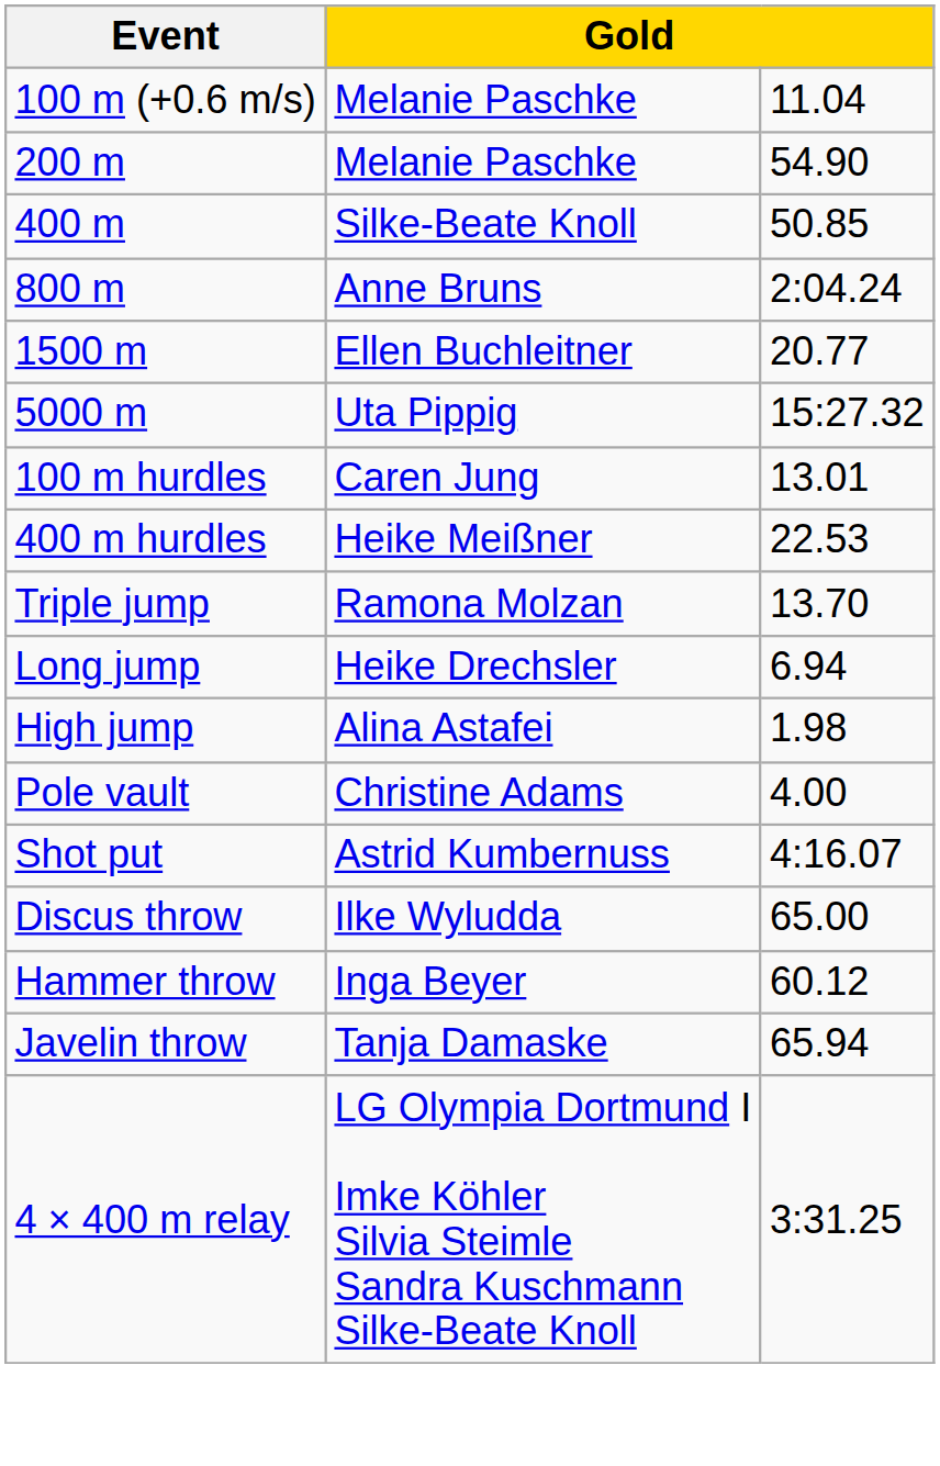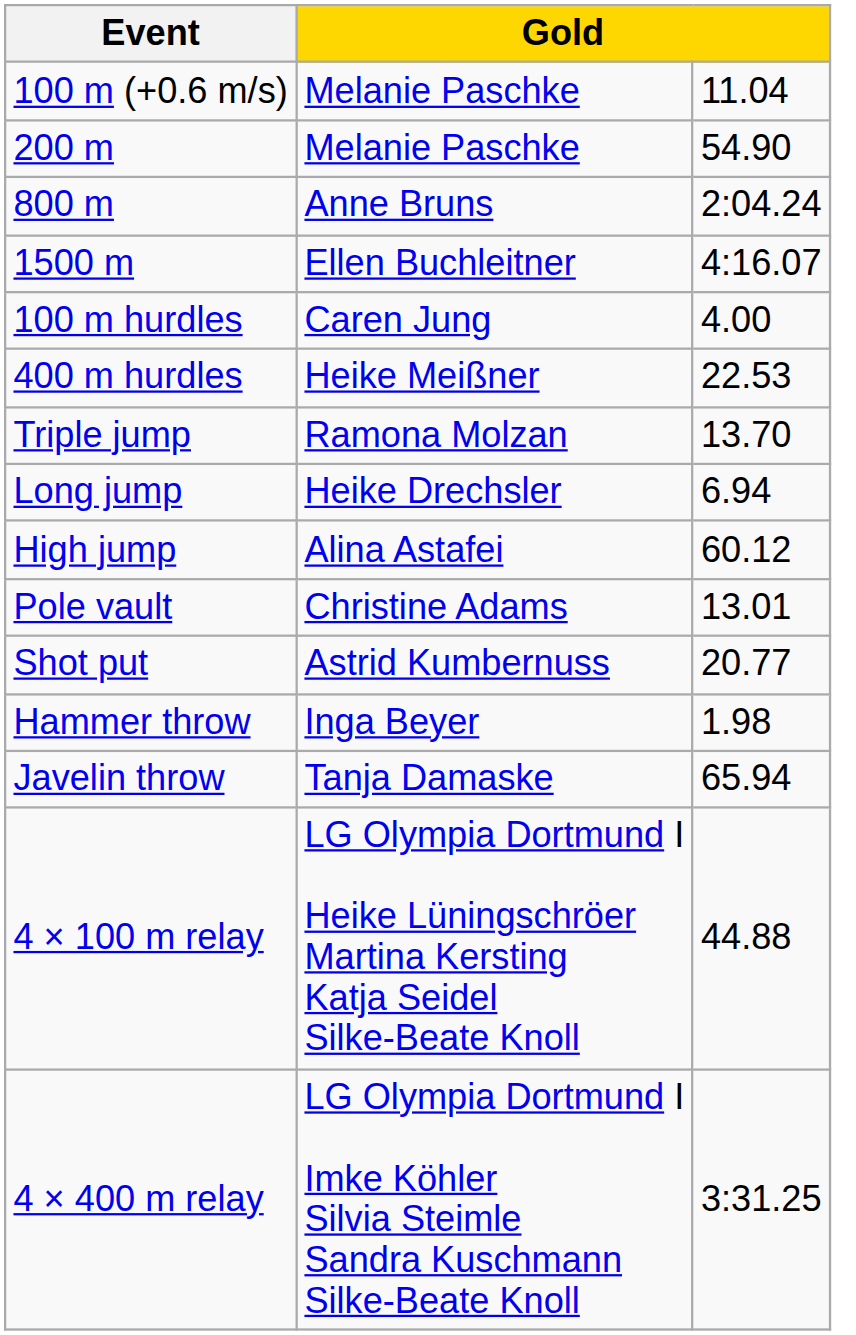- row: 400 m | Silke-Beate Knoll | 50.85
1500 m | column 3: 20.77 -> 4:16.07
- row: 5000 m | Uta Pippig | 15:27.32
100 m hurdles | column 3: 13.01 -> 4.00
High jump | column 3: 1.98 -> 60.12
Pole vault | column 3: 4.00 -> 13.01
Shot put | column 3: 4:16.07 -> 20.77
- row: Discus throw | Ilke Wyludda | 65.00
Hammer throw | column 3: 60.12 -> 1.98
+ row: 4 × 100 m relay | LG Olympia Dortmund I Heike Lüningschröer Martina Kersting Katja Seidel Silke-Beate Knoll | 44.88
